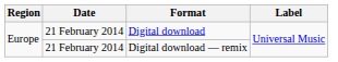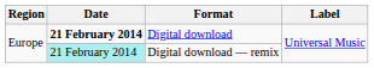Digital download | Date: normal -> bold
Digital download — remix | Date: no background -> paleturquoise background
